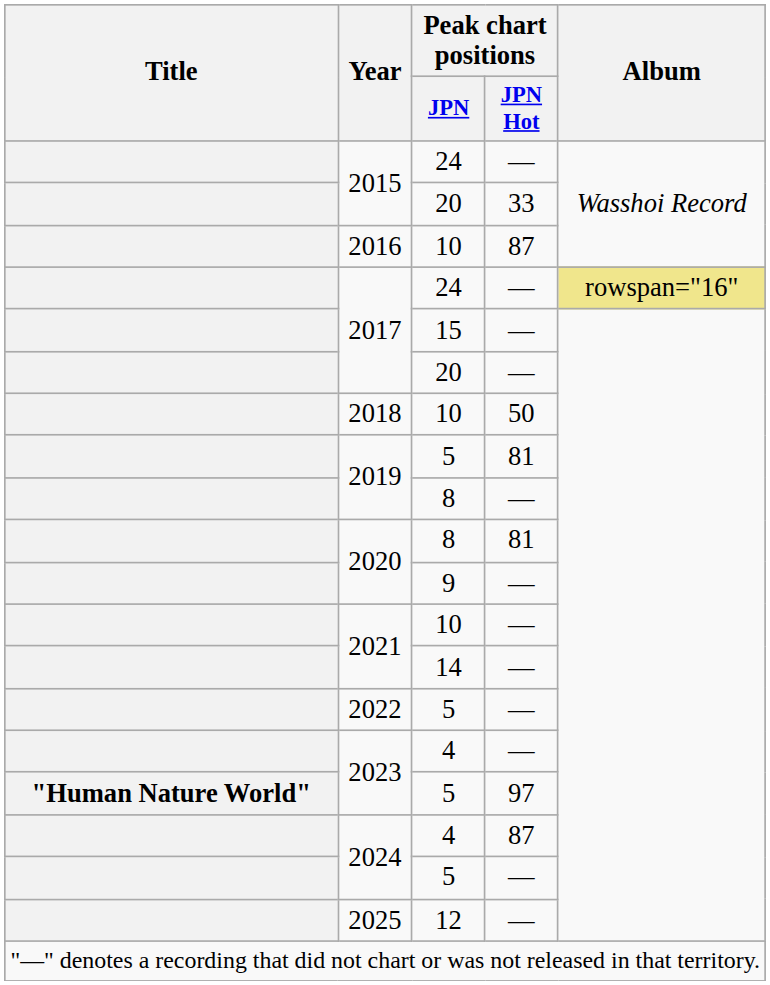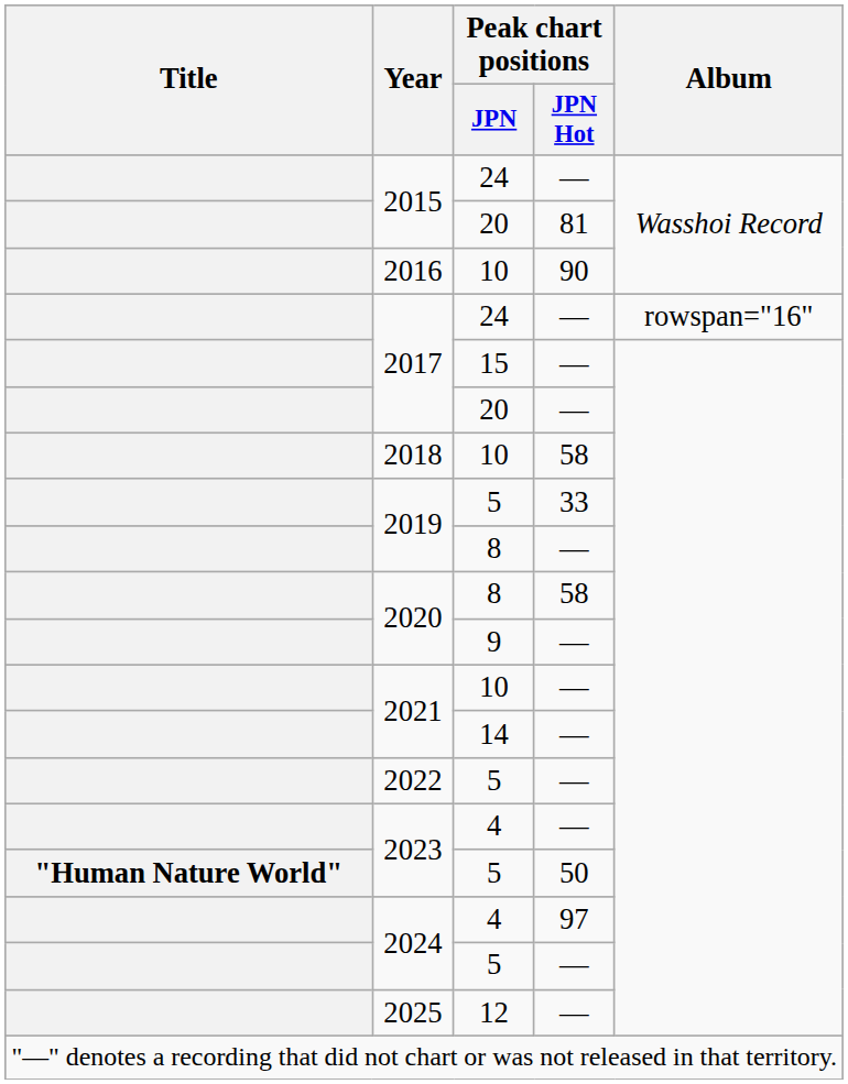2015 / 20 | Peak chart positions / JPN Hot: 33 -> 81
2016 | Peak chart positions / JPN Hot: 87 -> 90
2017 / 24 | Album: khaki background -> no background
2018 | Peak chart positions / JPN Hot: 50 -> 58
2019 / 5 | Peak chart positions / JPN Hot: 81 -> 33
2020 / 8 | Peak chart positions / JPN Hot: 81 -> 58
2023 / 5 | Peak chart positions / JPN Hot: 97 -> 50
2024 / 4 | Peak chart positions / JPN Hot: 87 -> 97
